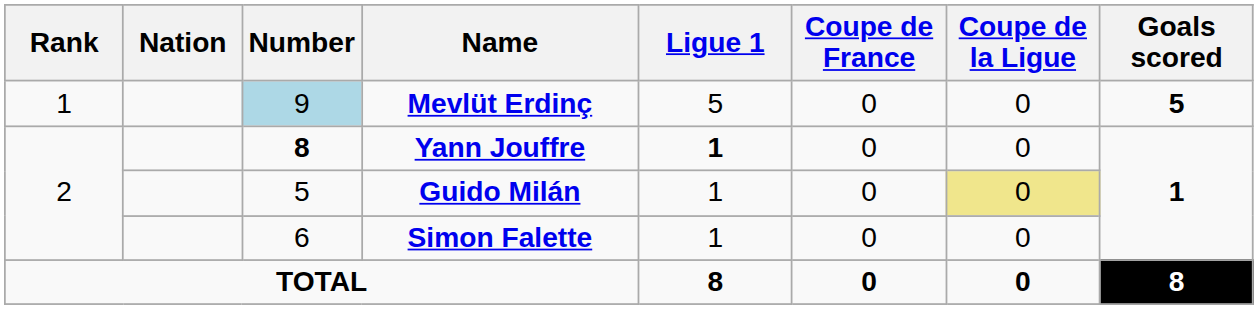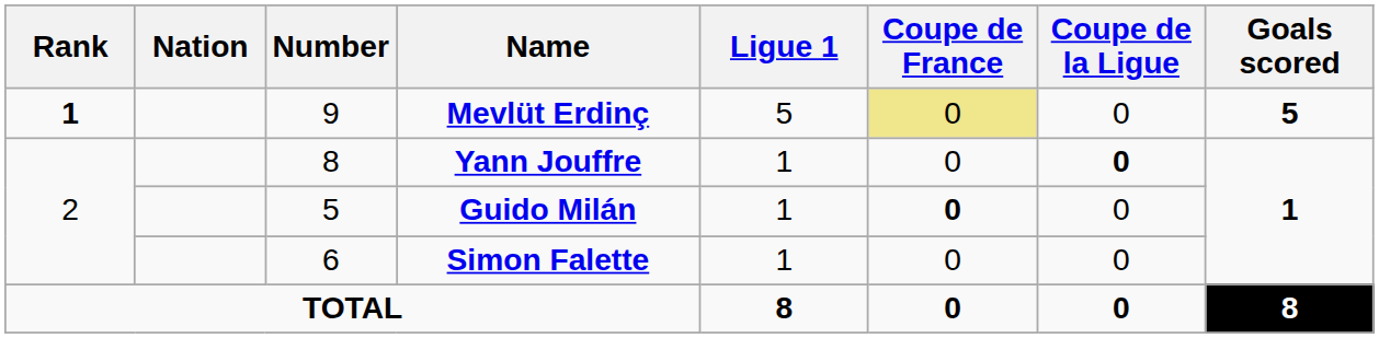Mevlüt Erdinç | Rank: normal -> bold
Mevlüt Erdinç | Number: lightblue background -> no background
Mevlüt Erdinç | Coupe de France: no background -> khaki background
Yann Jouffre | Number: bold -> normal
Yann Jouffre | Ligue 1: bold -> normal
Yann Jouffre | Coupe de la Ligue: normal -> bold
Guido Milán | Coupe de France: normal -> bold
Guido Milán | Coupe de la Ligue: khaki background -> no background
